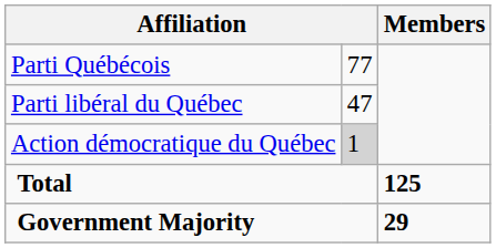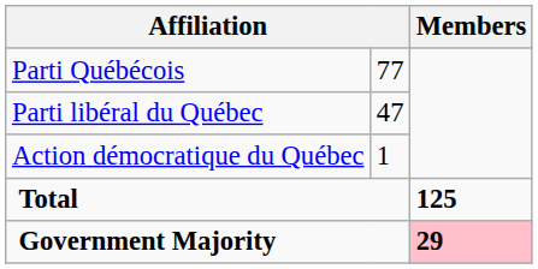Action démocratique du Québec | column 2: lightgrey background -> no background
Government Majority | Members: no background -> pink background
